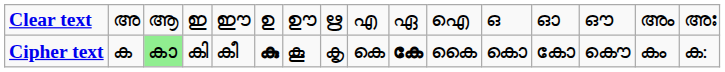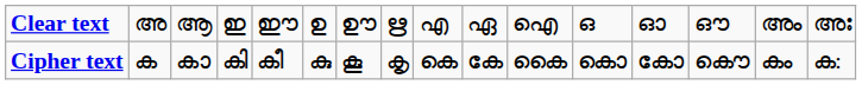Cipher text | column 3: lightgreen background -> no background
Cipher text | column 6: bold -> normal
Cipher text | column 10: bold -> normal
